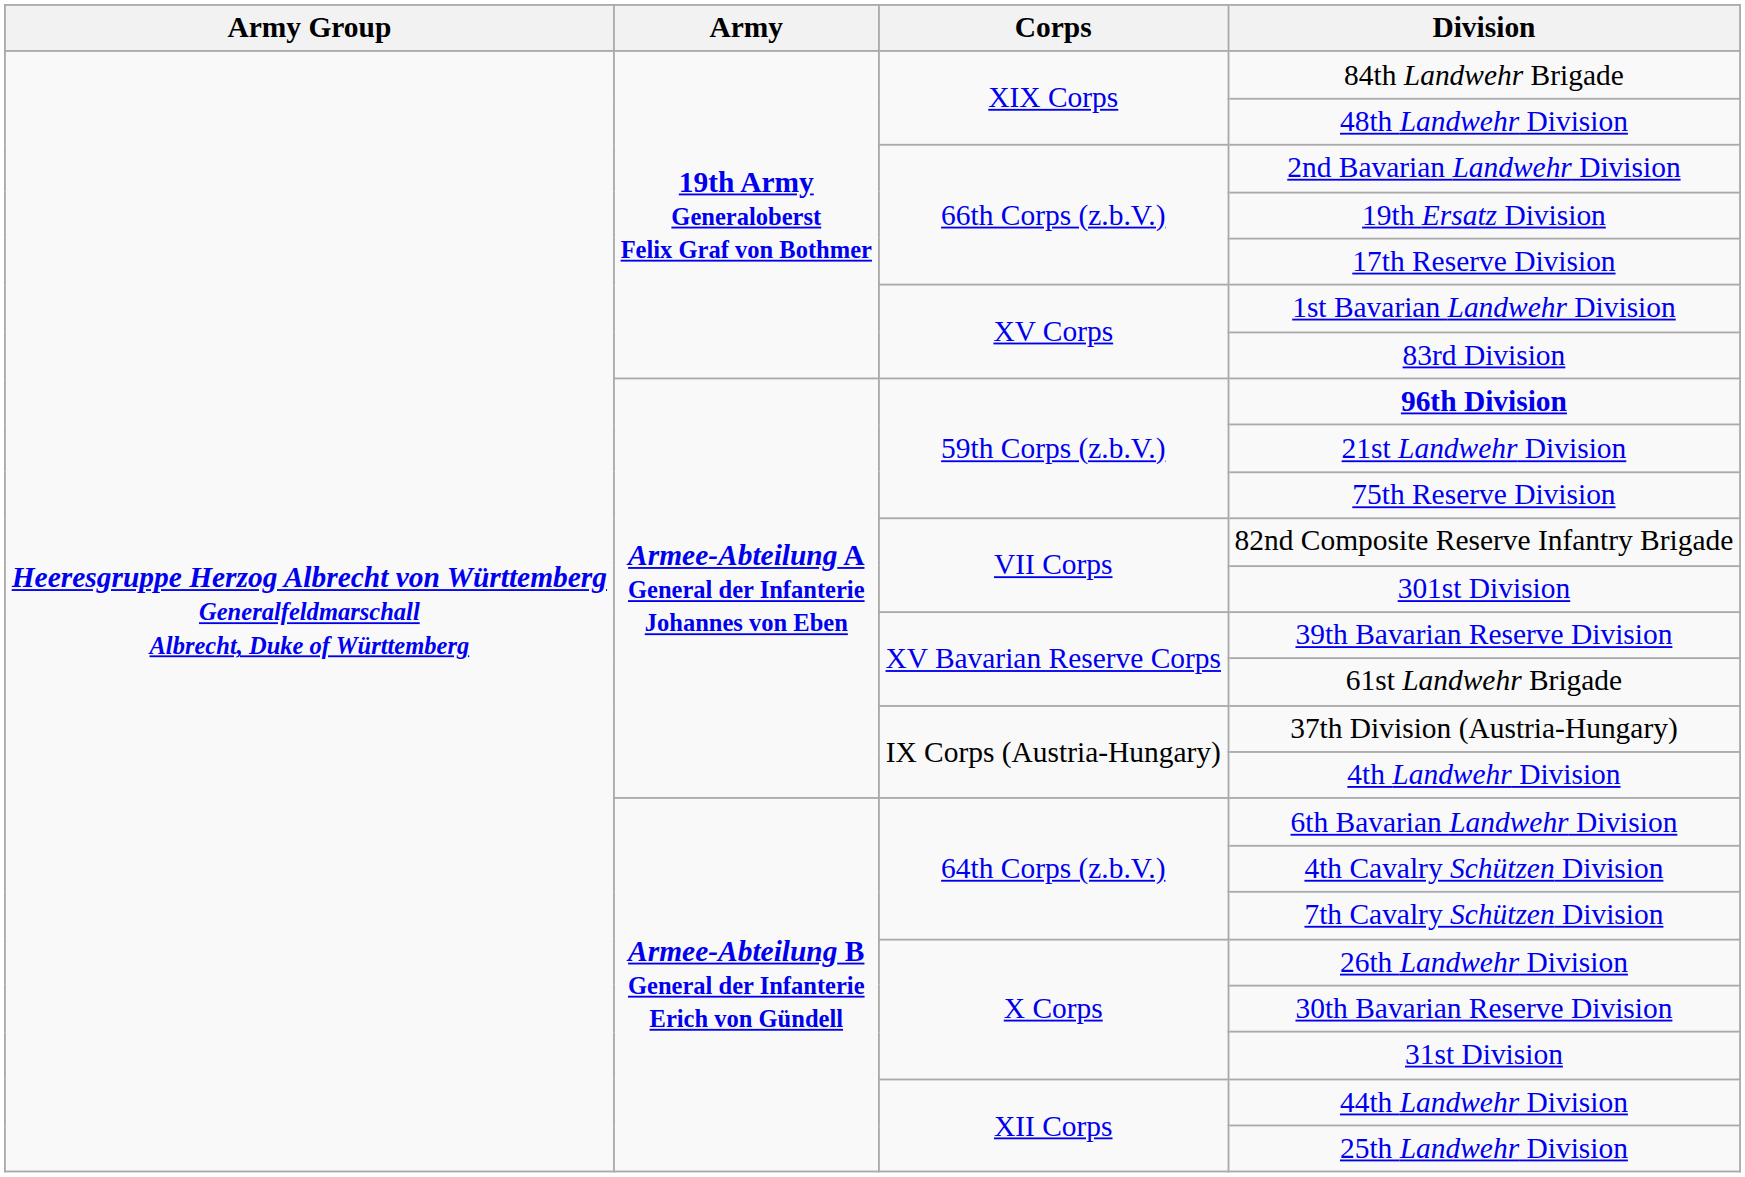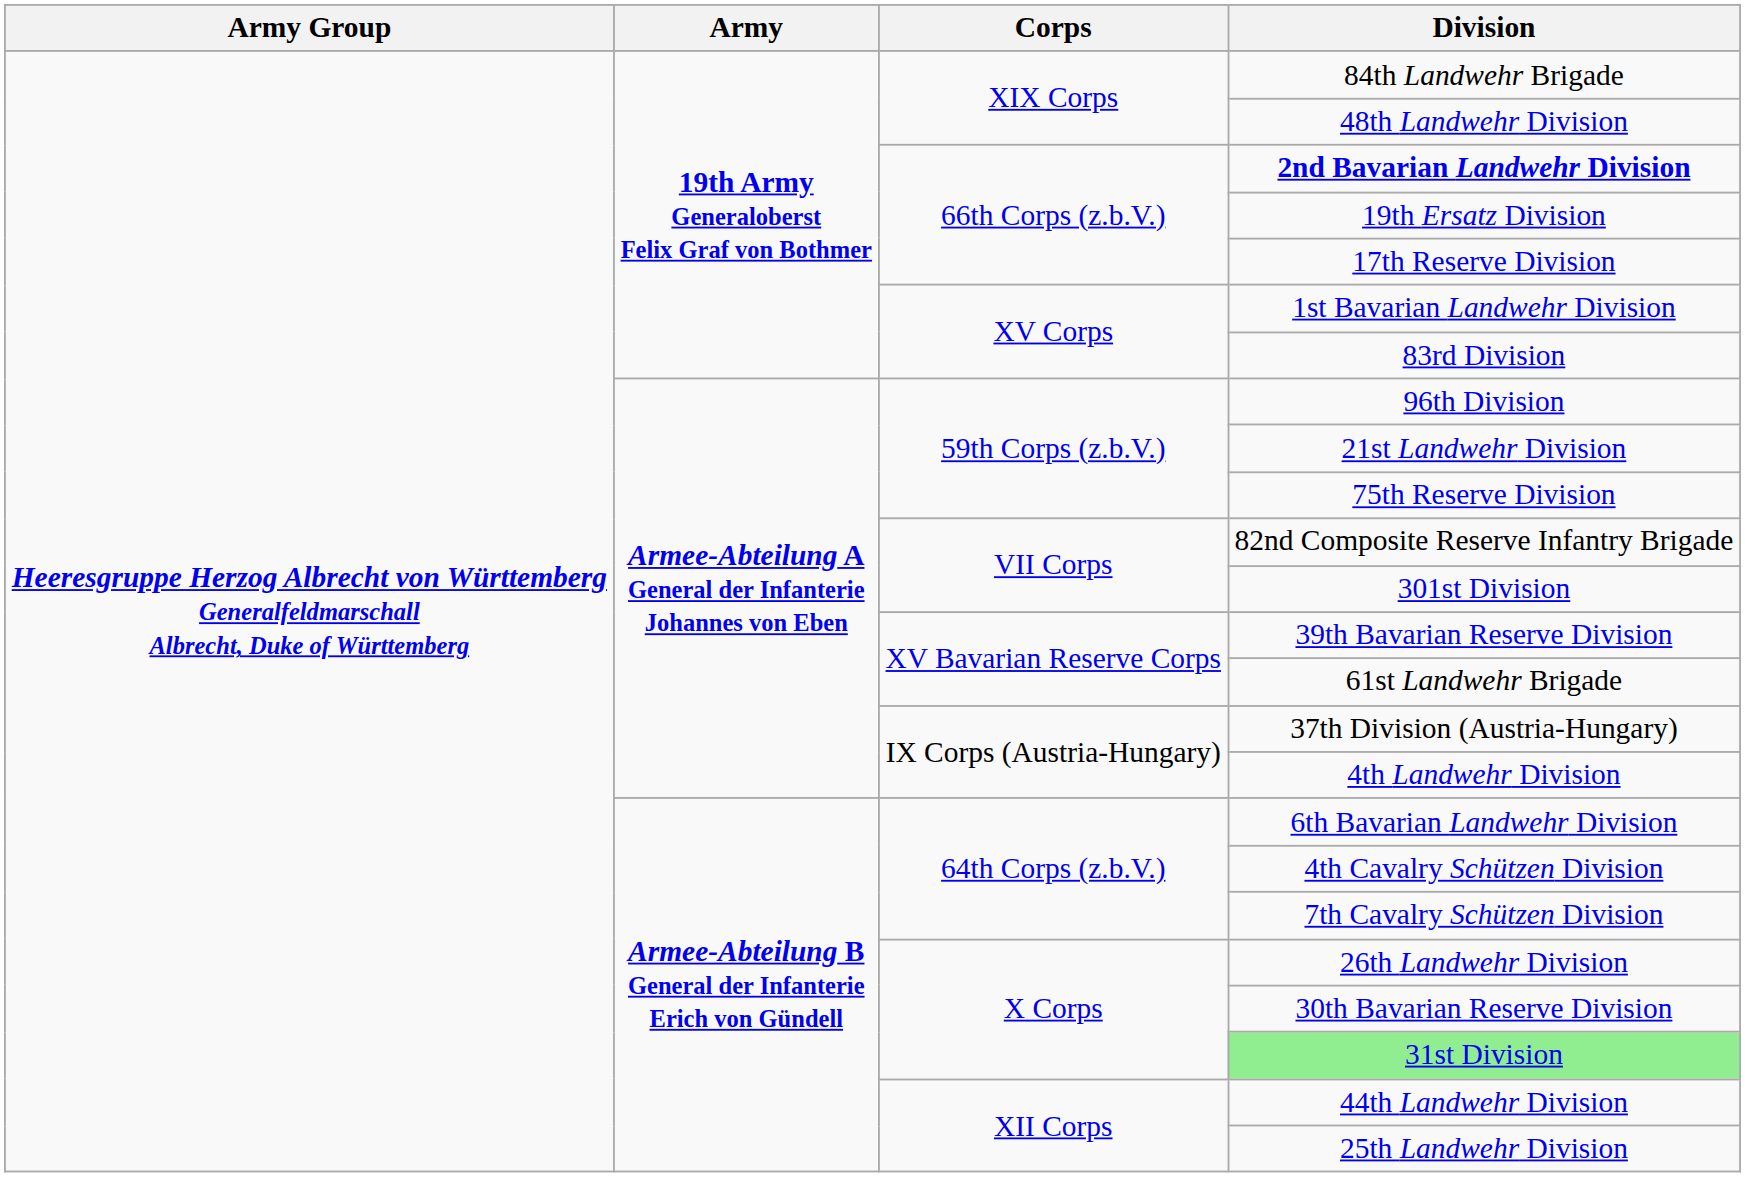2nd Bavarian Landwehr Division | Division: normal -> bold
96th Division | Division: bold -> normal
31st Division | Division: no background -> lightgreen background
